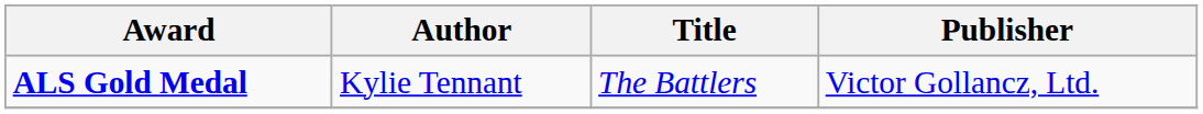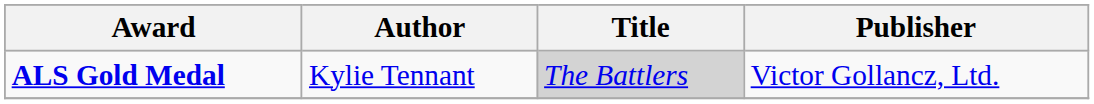ALS Gold Medal | Title: no background -> lightgrey background
